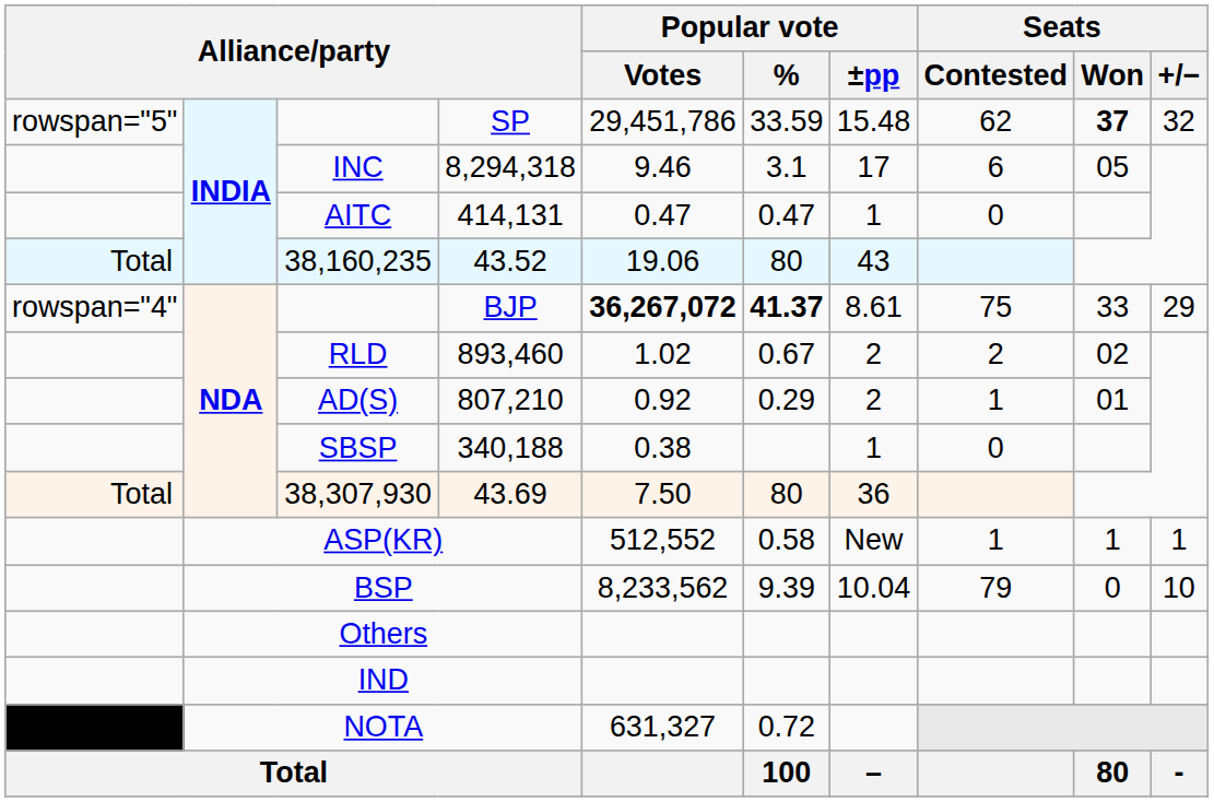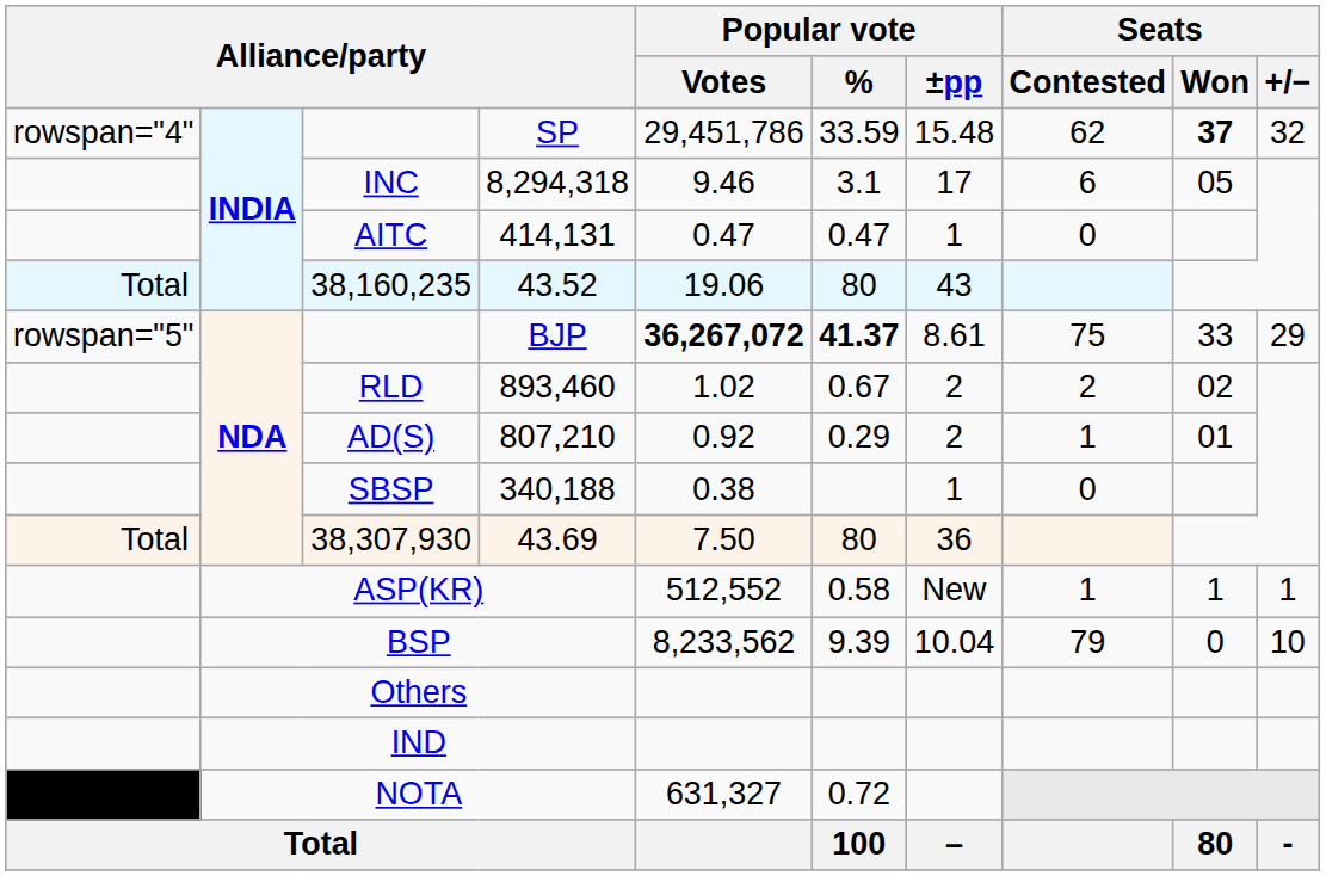SP | column 1: rowspan="5" -> rowspan="4"
BJP | column 1: rowspan="4" -> rowspan="5"
